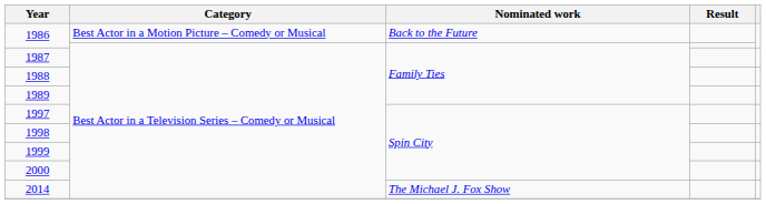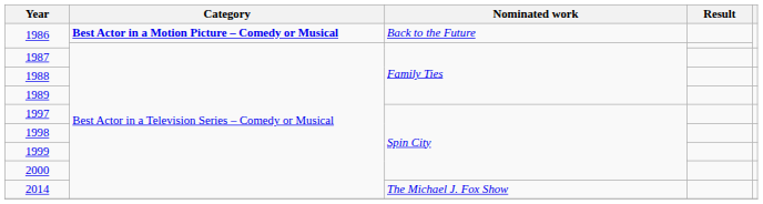1986 / Back to the Future | Category: normal -> bold
